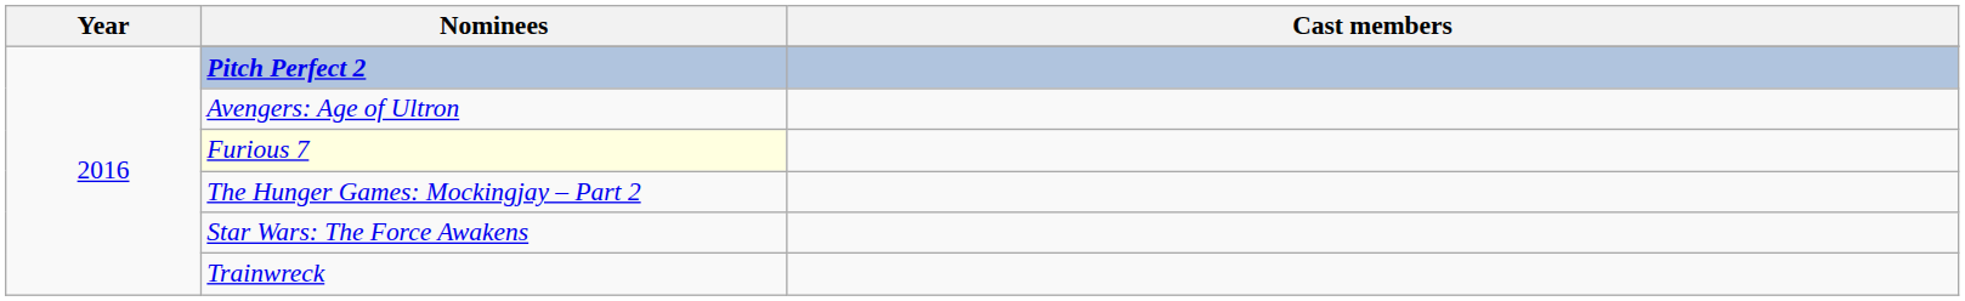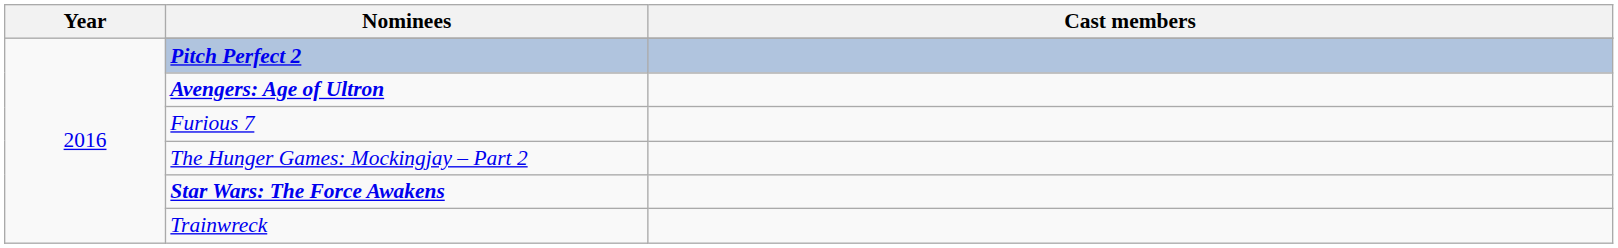Avengers: Age of Ultron | Nominees: normal -> bold
Furious 7 | Nominees: lightyellow background -> no background
Star Wars: The Force Awakens | Nominees: normal -> bold
